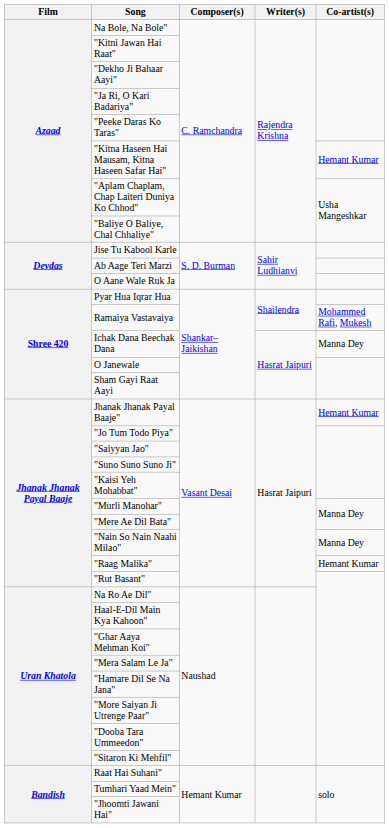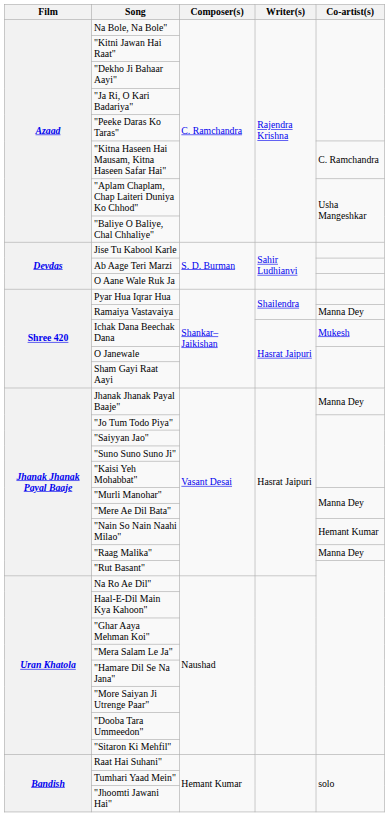"Kitna Haseen Hai Mausam, Kitna Haseen Safar Hai" | Co-artist(s): Hemant Kumar -> C. Ramchandra
Ramaiya Vastavaiya | Co-artist(s): Mohammed Rafi, Mukesh -> Manna Dey
Ichak Dana Beechak Dana | Co-artist(s): Manna Dey -> Mukesh
Jhanak Jhanak Payal Baaje" | Co-artist(s): Hemant Kumar -> Manna Dey
"Nain So Nain Naahi Milao" | Co-artist(s): Manna Dey -> Hemant Kumar
"Raag Malika" | Co-artist(s): Hemant Kumar -> Manna Dey
